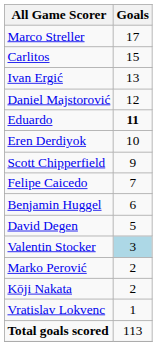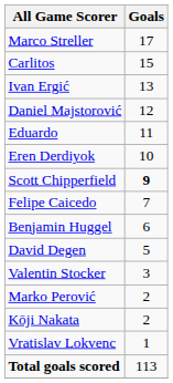Eduardo | Goals: bold -> normal
Scott Chipperfield | Goals: normal -> bold
Valentin Stocker | Goals: lightblue background -> no background
